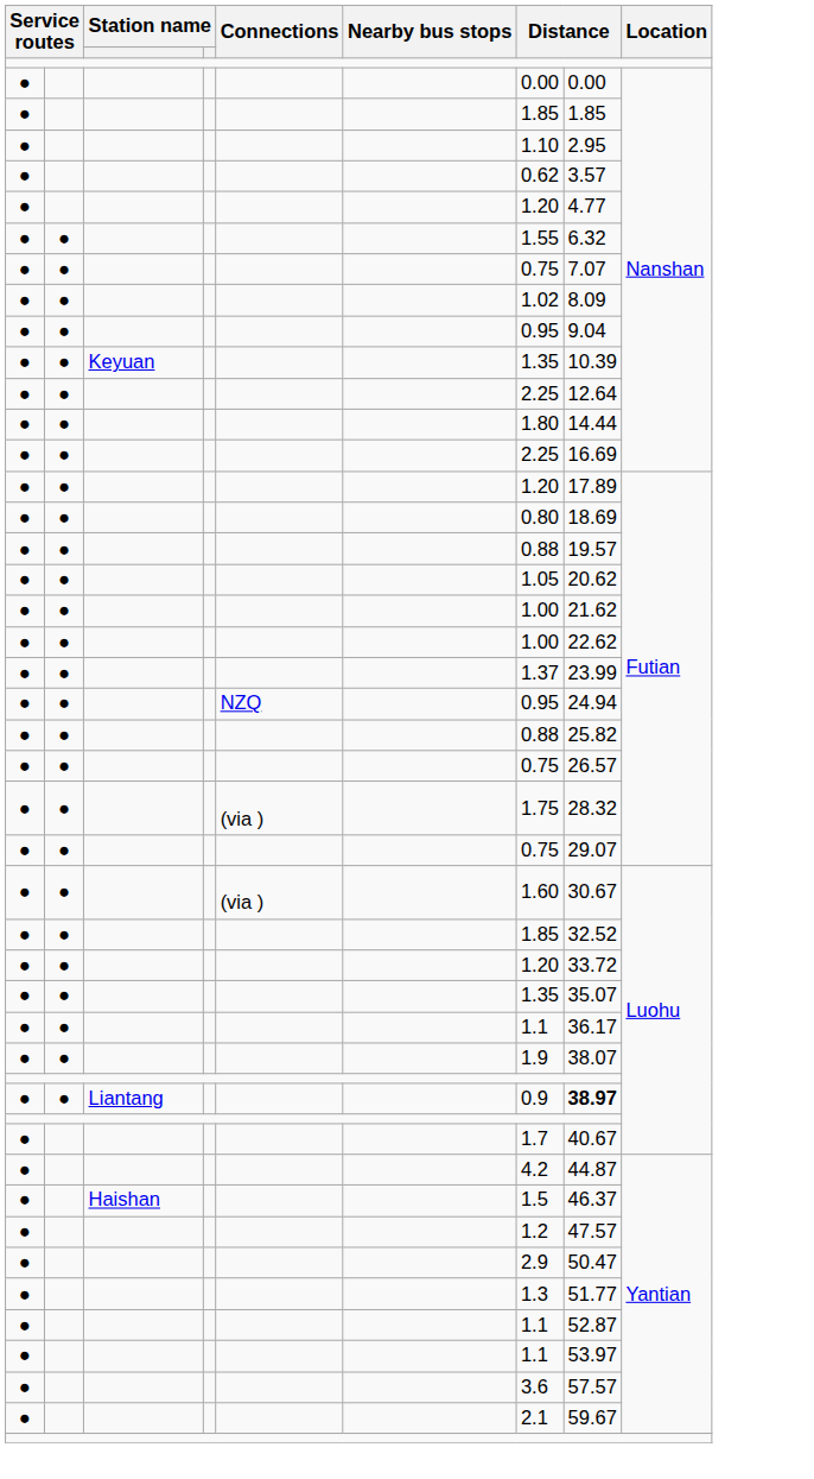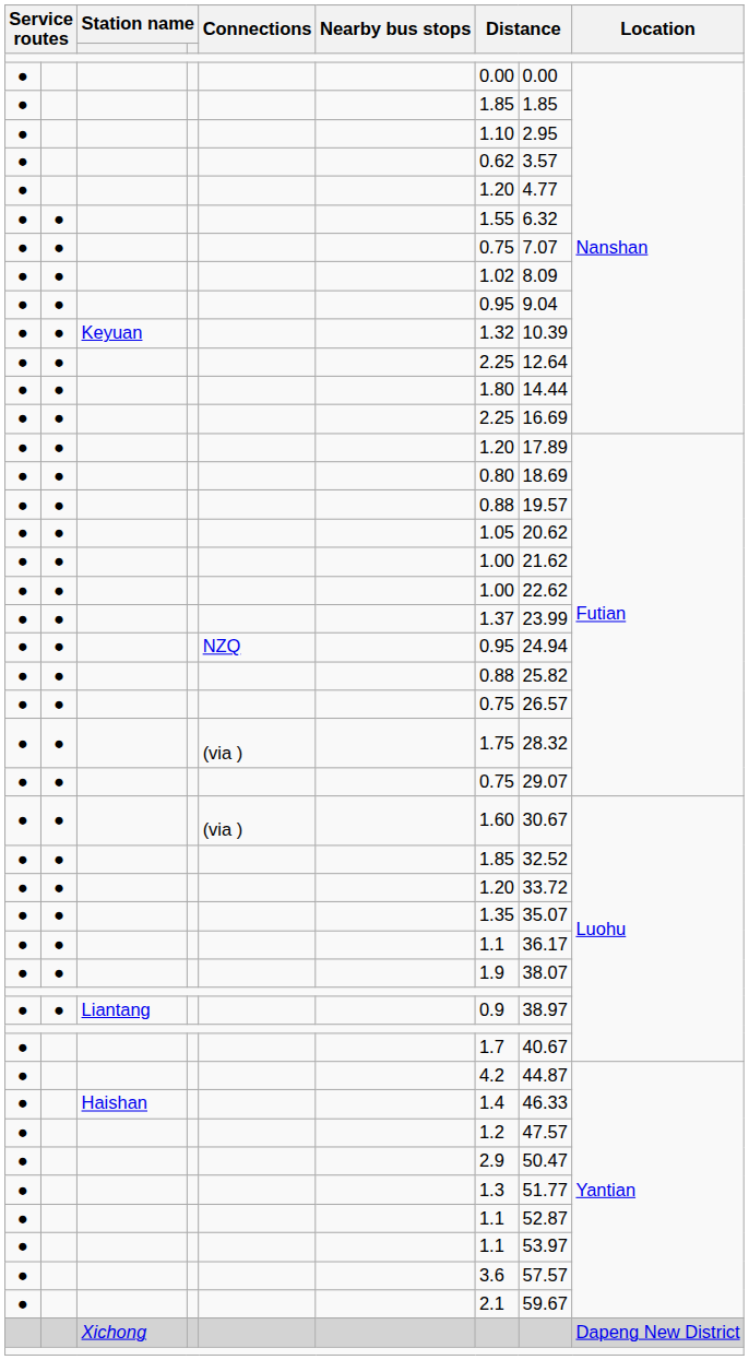Keyuan | column 7: 1.35 -> 1.32
Liantang | column 8: bold -> normal
Haishan | column 7: 1.5 -> 1.4
Haishan | column 8: 46.37 -> 46.33
+ row: Xichong | Dapeng New District
